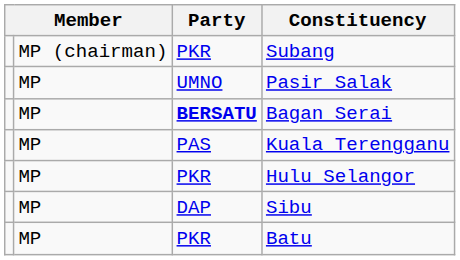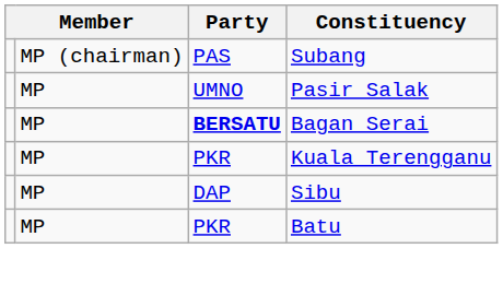Subang | Party: PKR -> PAS
Kuala Terengganu | Party: PAS -> PKR
- row: MP | PKR | Hulu Selangor
